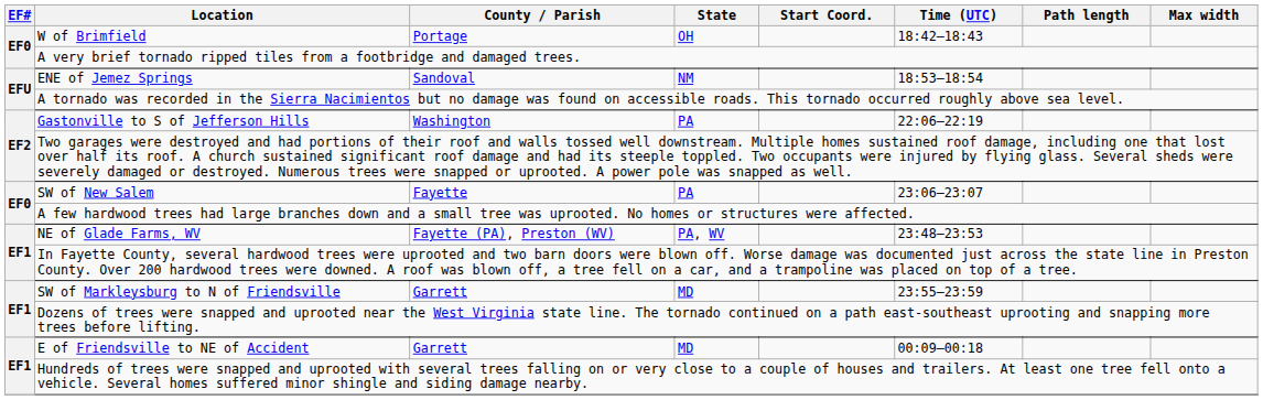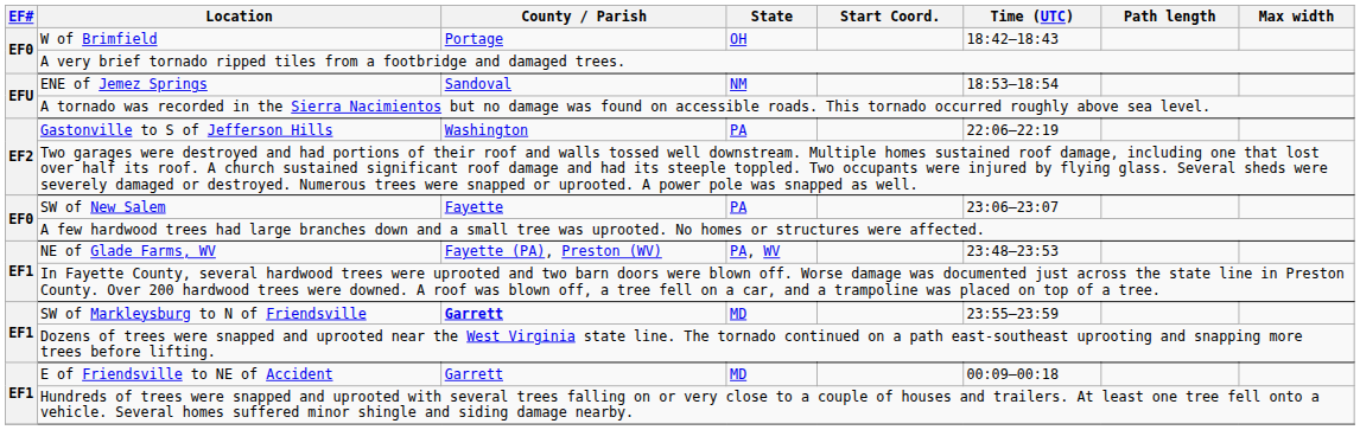SW of Markleysburg to N of Friendsville | County / Parish: normal -> bold
